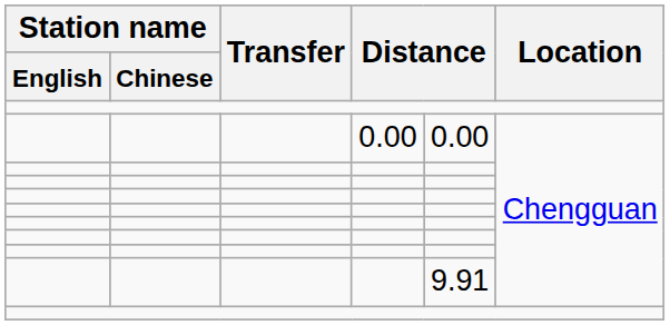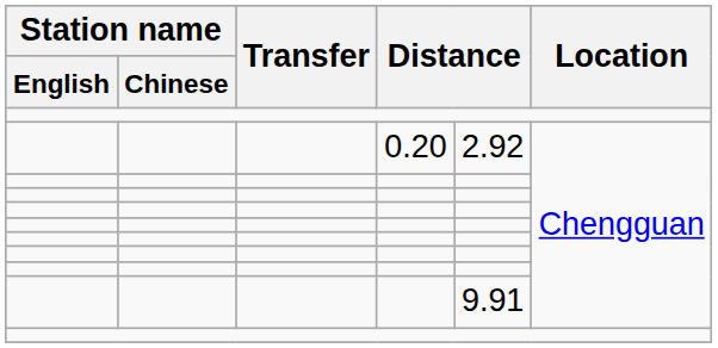row 4 | column 4: 0.00 -> 0.20
row 4 | column 5: 0.00 -> 2.92
